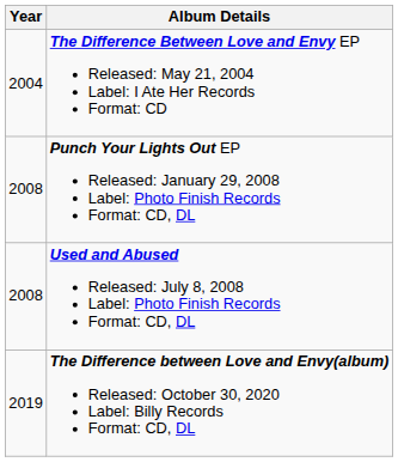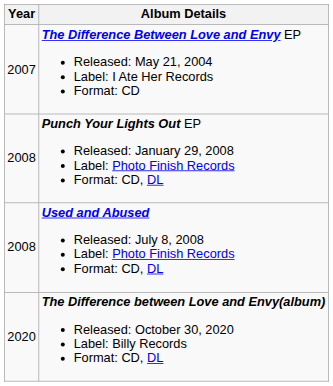row 2 | Year: 2004 -> 2007
row 5 | Year: 2019 -> 2020
